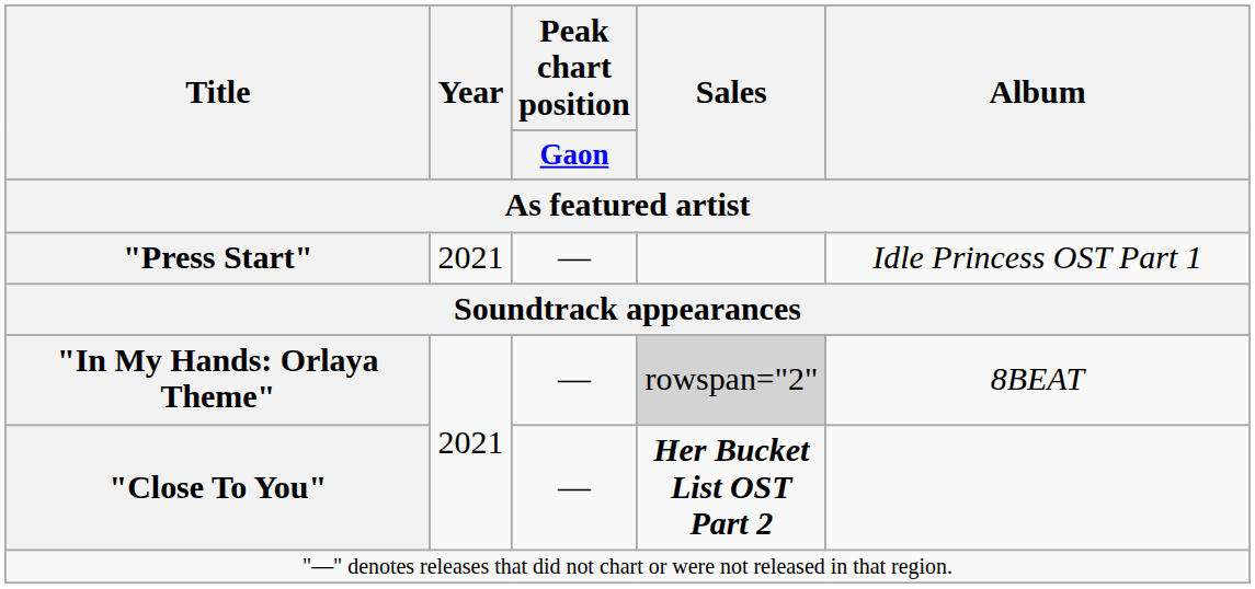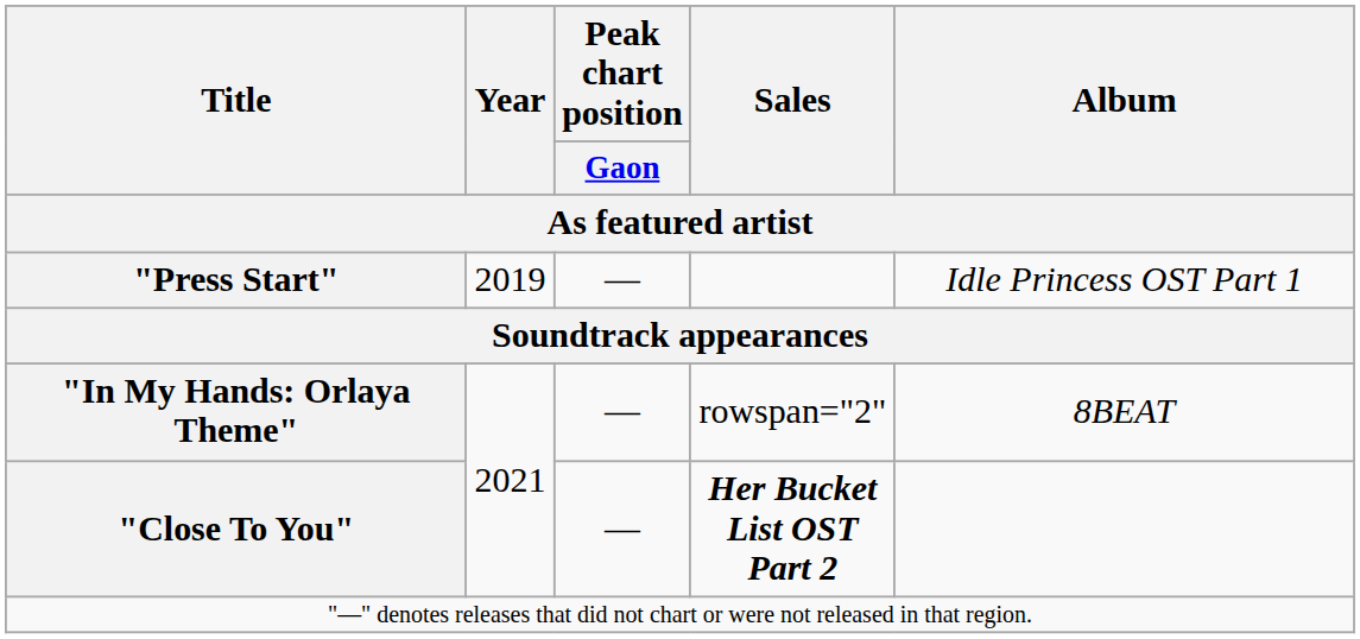"Press Start" | Year: 2021 -> 2019
"In My Hands: Orlaya Theme" | Sales: lightgrey background -> no background
